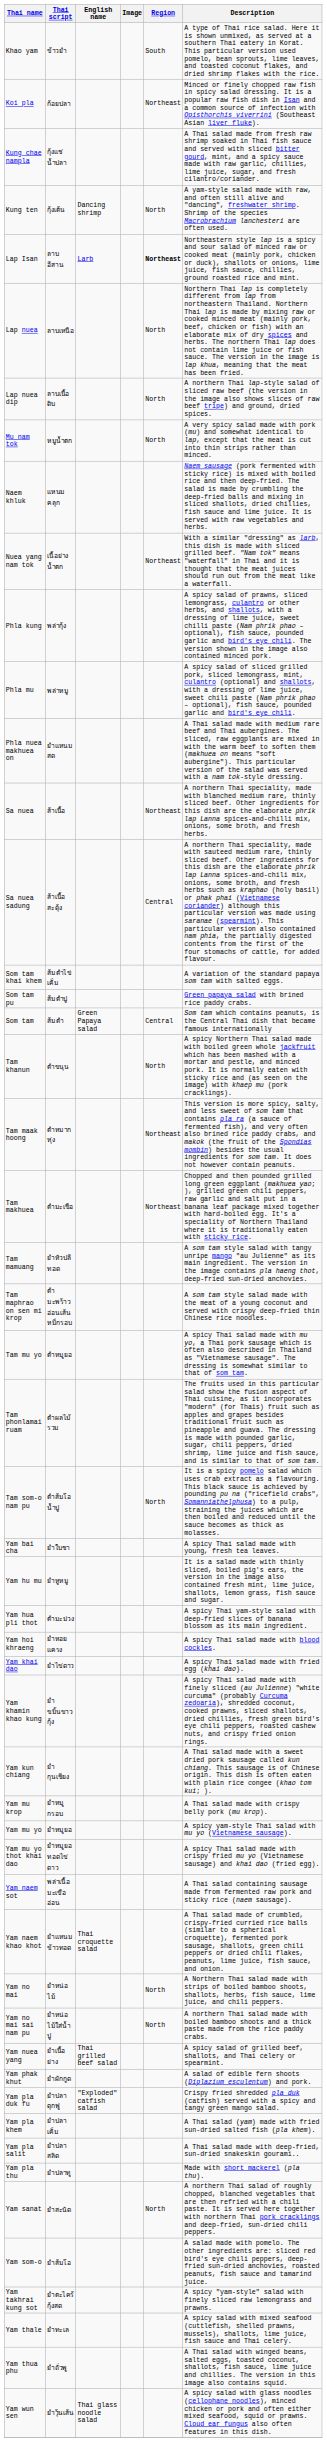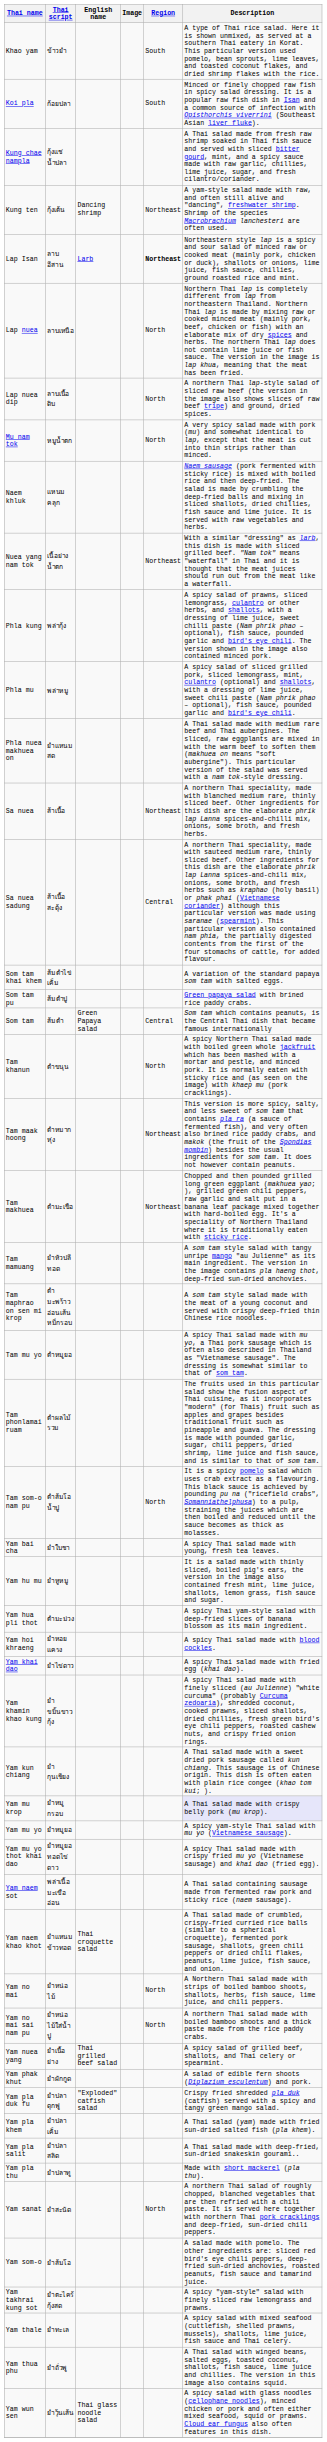Koi pla | Region: Northeast -> South
Kung ten | Region: North -> Northeast
Yam mu krop | Description: no background -> lavender background
